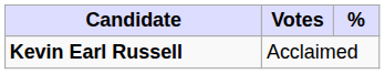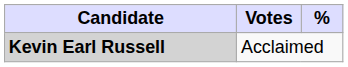Kevin Earl Russell | Candidate: no background -> lightgrey background
